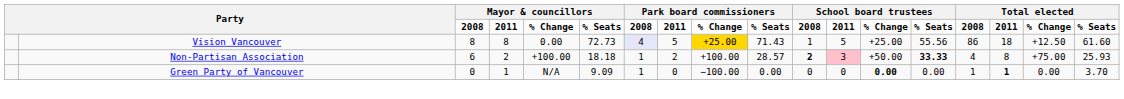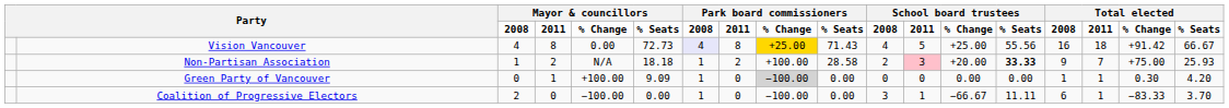Vision Vancouver | column 3: 8 -> 4
Vision Vancouver | column 8: 5 -> 8
Vision Vancouver | column 11: 1 -> 4
Vision Vancouver | column 15: 86 -> 16
Vision Vancouver | column 17: +12.50 -> +91.42
Vision Vancouver | column 18: 61.60 -> 66.67
Non-Partisan Association | column 3: 6 -> 1
Non-Partisan Association | column 5: +100.00 -> N/A
Non-Partisan Association | column 10: 28.57 -> 28.58
Non-Partisan Association | column 11: bold -> normal
Non-Partisan Association | column 13: +50.00 -> +20.00
Non-Partisan Association | column 15: 4 -> 9
Non-Partisan Association | column 16: 8 -> 7
Green Party of Vancouver | column 5: N/A -> +100.00
Green Party of Vancouver | column 9: no background -> lightgrey background
Green Party of Vancouver | column 13: bold -> normal
Green Party of Vancouver | column 16: bold -> normal
Green Party of Vancouver | column 17: 0.00 -> 0.30
Green Party of Vancouver | column 18: 3.70 -> 4.20
+ row: Coalition of Progressive Electors | 2 | 0 | −100.00 | 0.00 | 1 | 0 | −100.00 | 0.00 | 3 | 1 | −66.67 | 11.11 | 6 | 1 | −83.33 | 3.70
